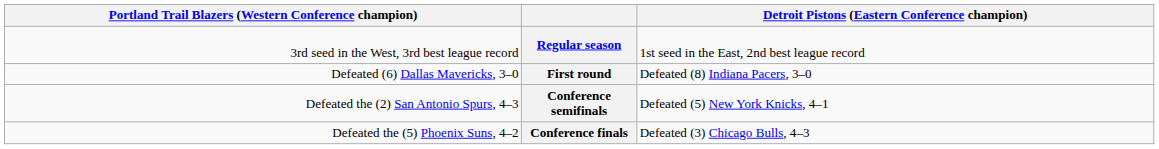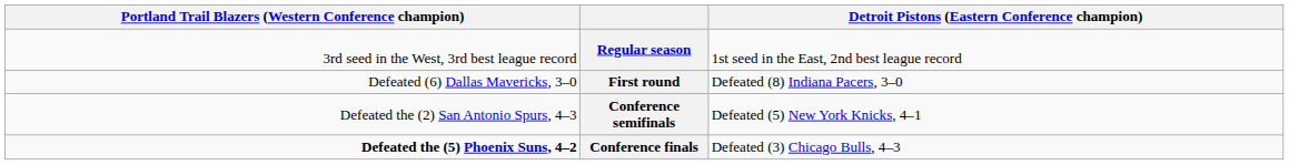Conference finals | column 1: normal -> bold
